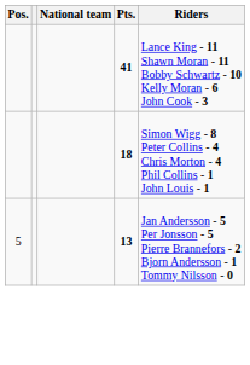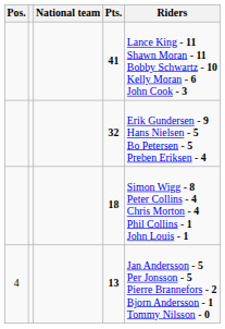+ row: 32 | Erik Gundersen - 9 Hans Nielsen - 5 Bo Petersen - 5 Preben Eriksen - 4
13 | Pos.: 5 -> 4
